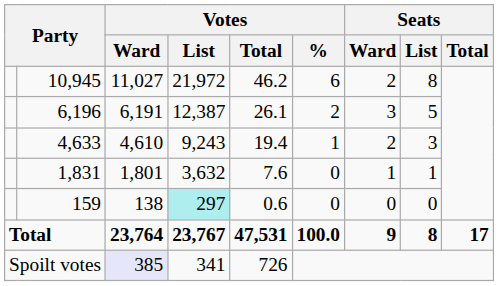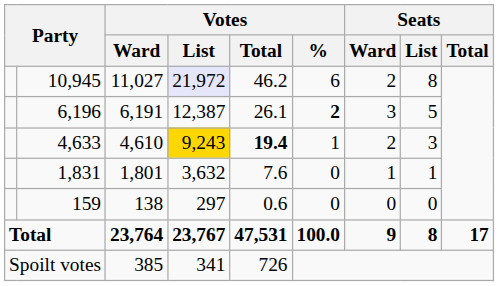10,945 | Votes / List: no background -> lavender background
6,196 | Votes / %: normal -> bold
4,633 | Votes / List: no background -> gold background
4,633 | Votes / Total: normal -> bold
159 | Votes / List: paleturquoise background -> no background
Spoilt votes | Votes / Ward: lavender background -> no background
